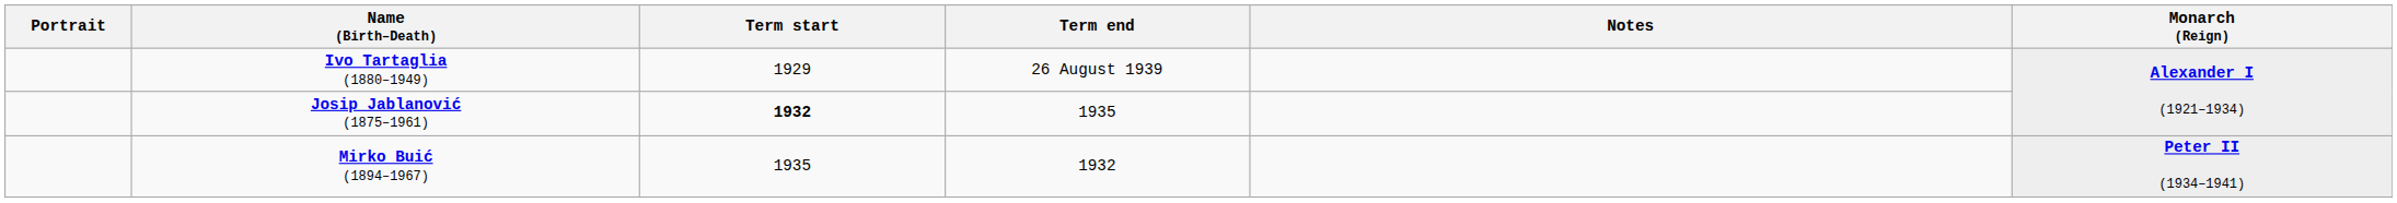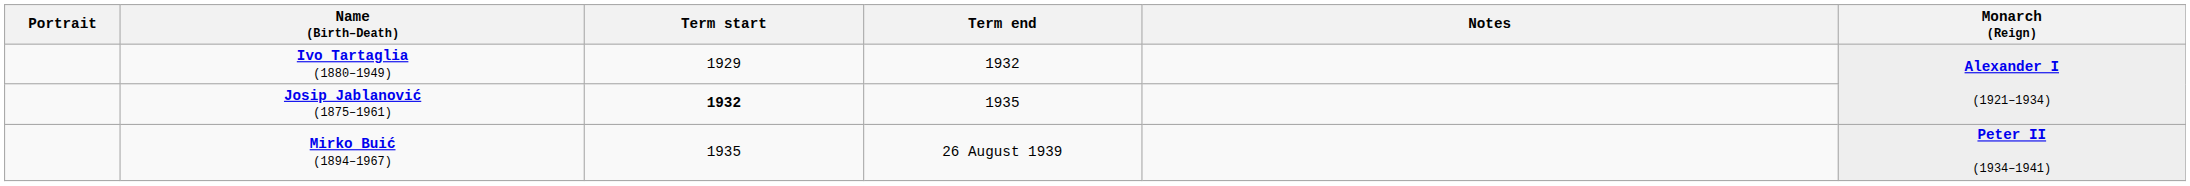Ivo Tartaglia (1880–1949) | Term end: 26 August 1939 -> 1932
Mirko Buić (1894–1967) | Term end: 1932 -> 26 August 1939
